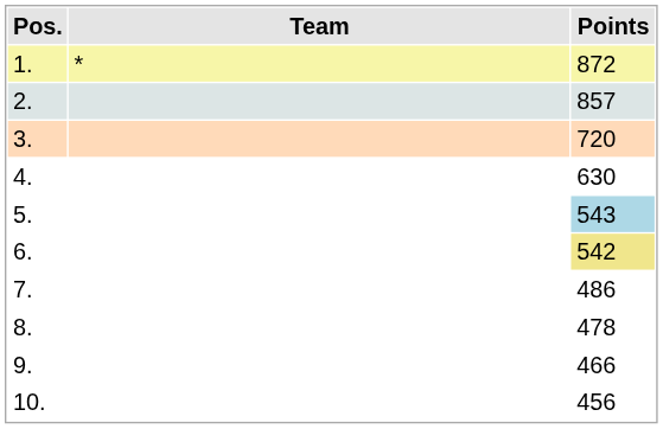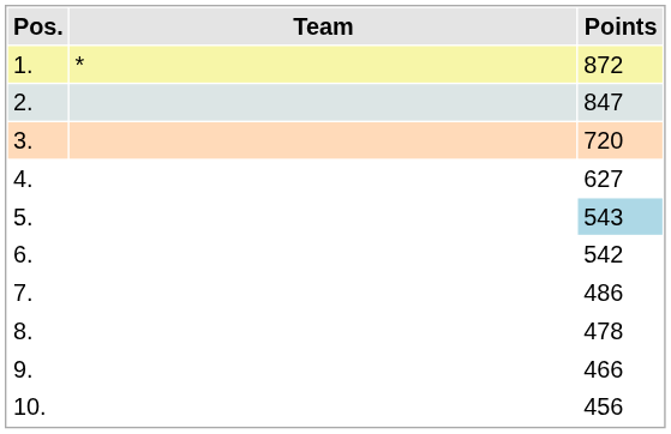2. | Points: 857 -> 847
4. | Points: 630 -> 627
6. | Points: khaki background -> no background
